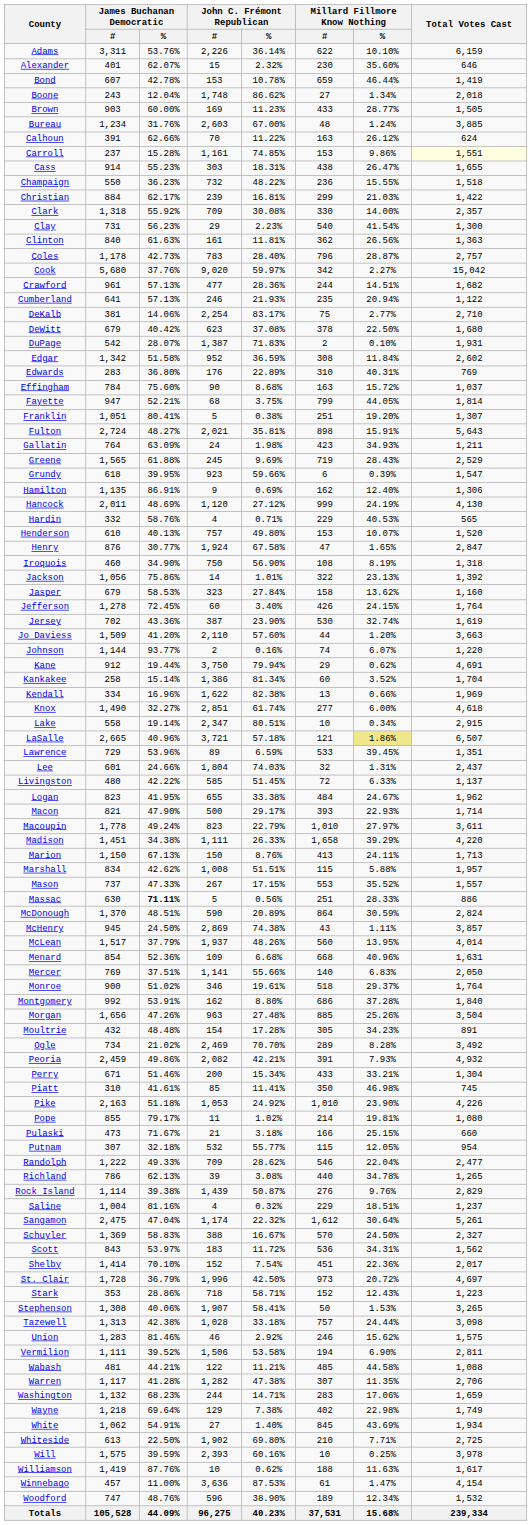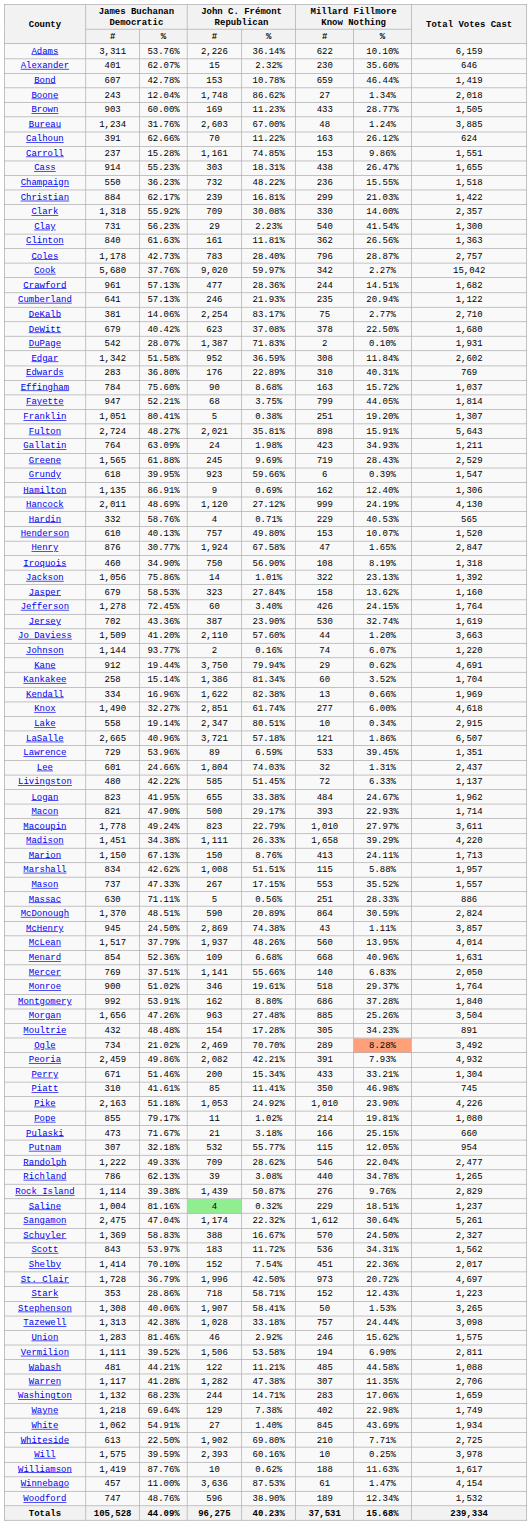Carroll | Total Votes Cast: lightyellow background -> no background
LaSalle | Millard Fillmore Know Nothing / %: khaki background -> no background
Massac | James Buchanan Democratic / %: bold -> normal
Ogle | Millard Fillmore Know Nothing / %: no background -> lightsalmon background
Saline | John C. Frémont Republican / #: no background -> lightgreen background
